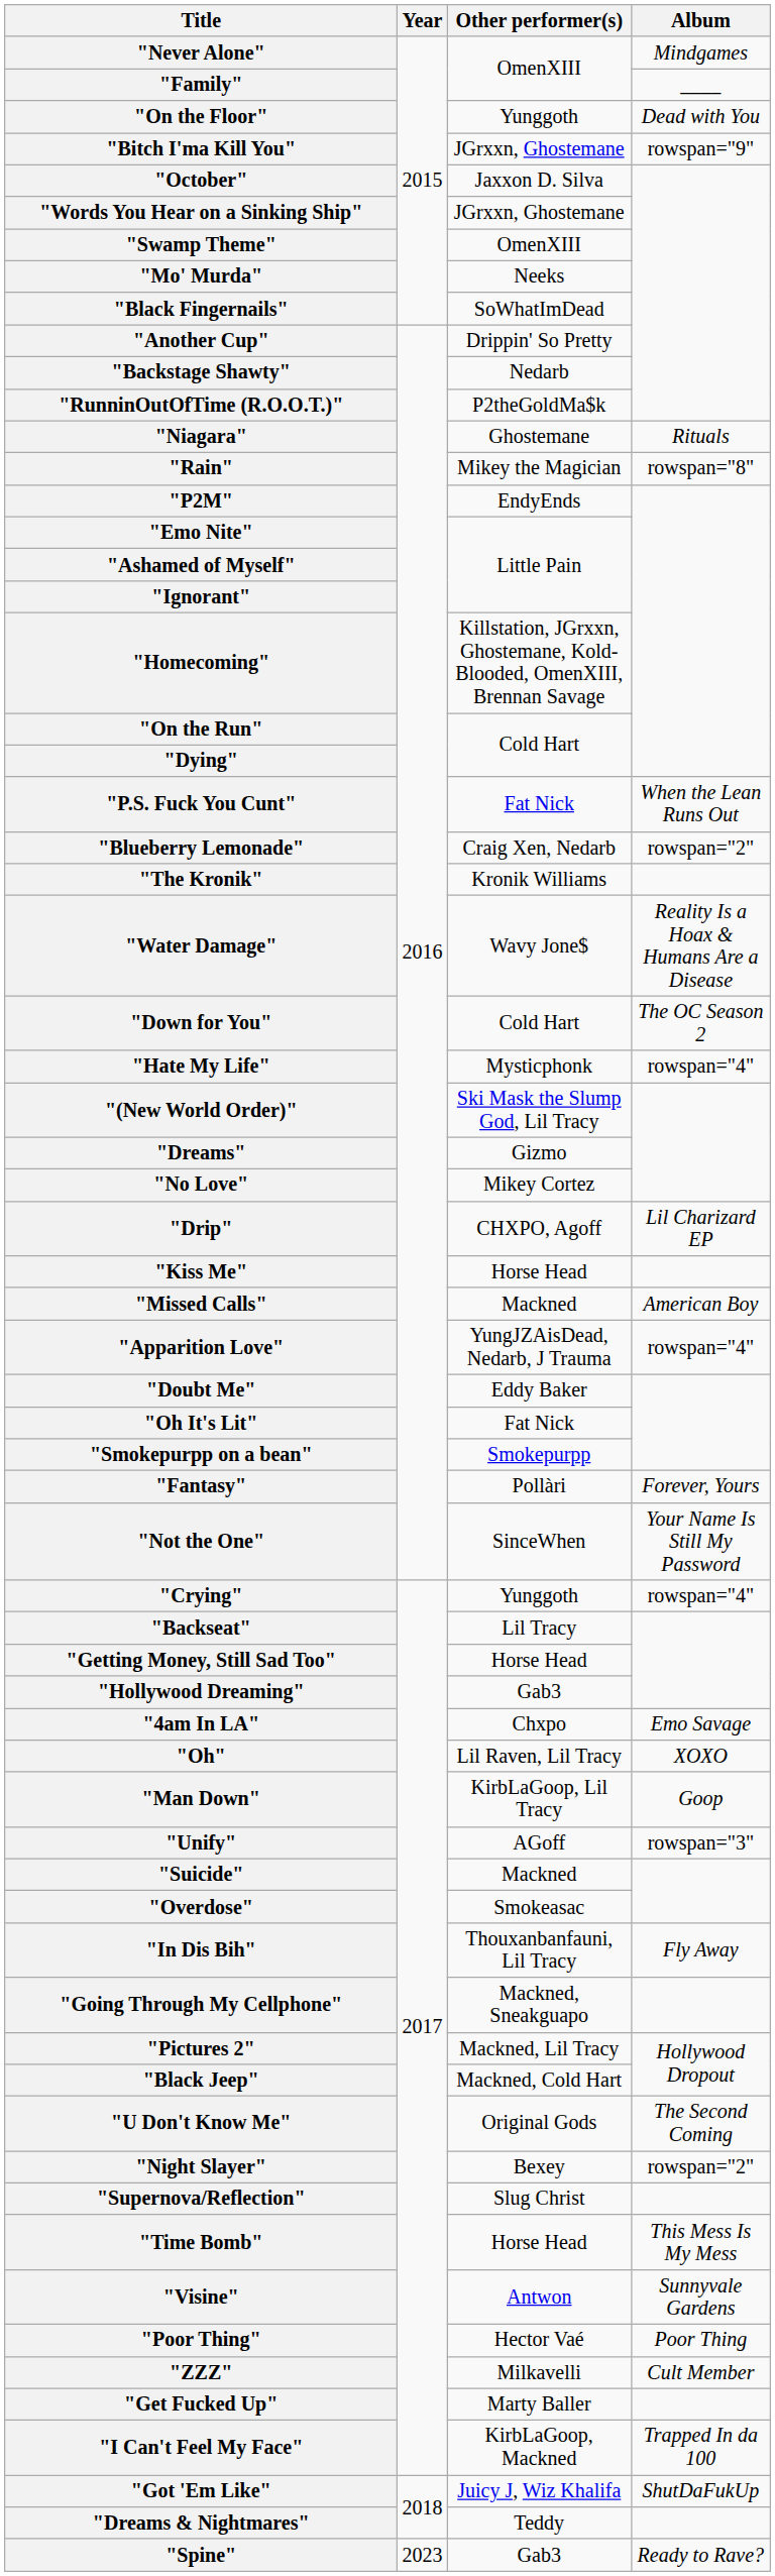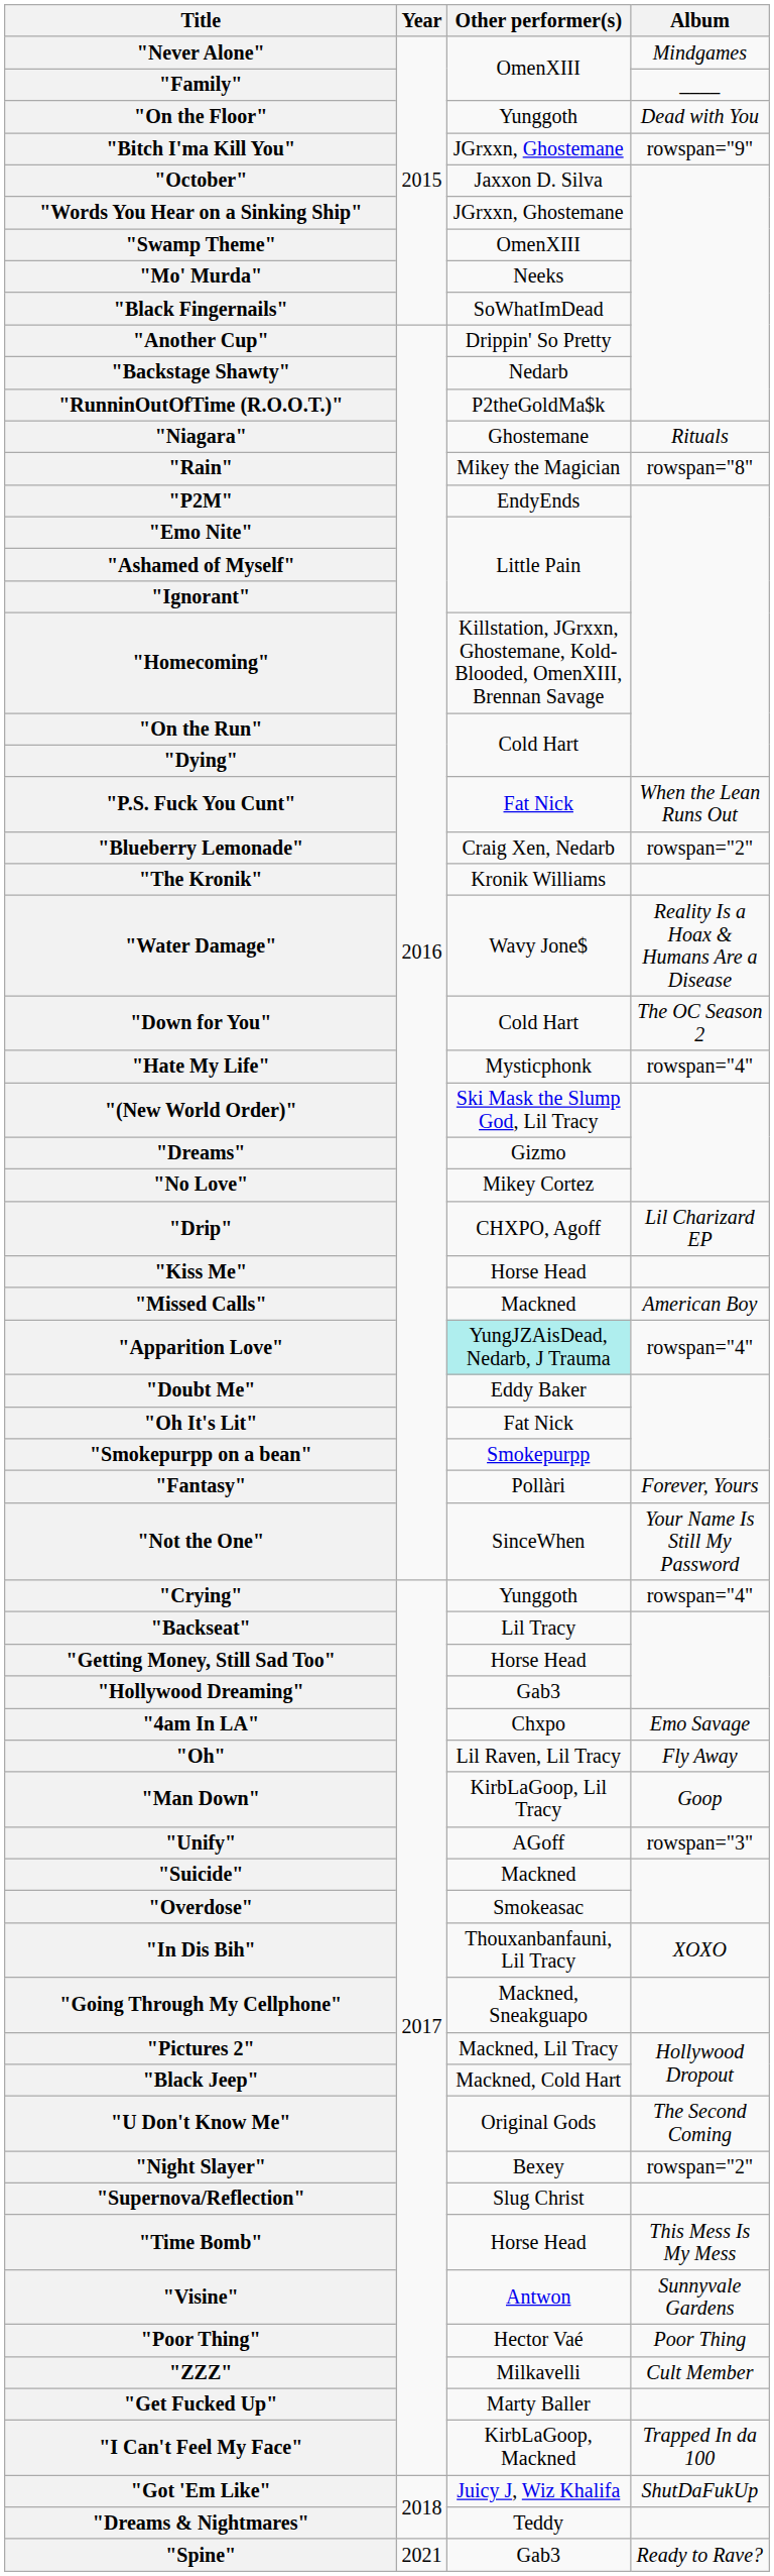"Apparition Love" | Other performer(s): no background -> paleturquoise background
"Oh" | Album: XOXO -> Fly Away
"In Dis Bih" | Album: Fly Away -> XOXO
"Spine" | Year: 2023 -> 2021
